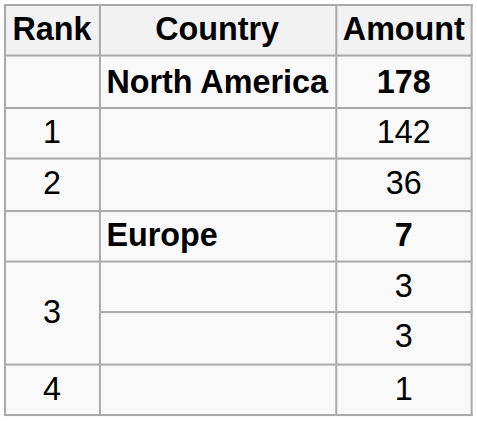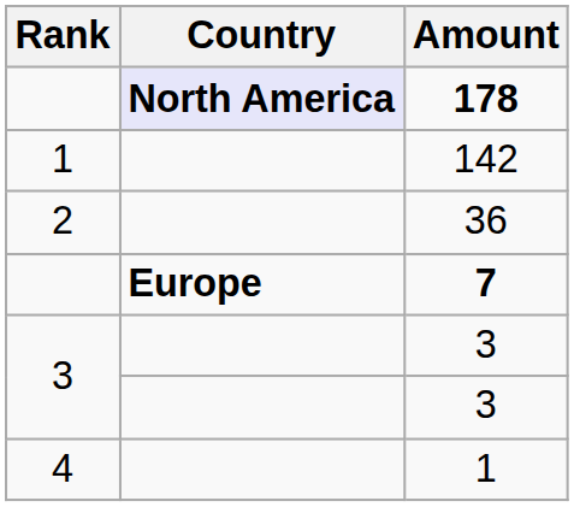178 | Country: no background -> lavender background
